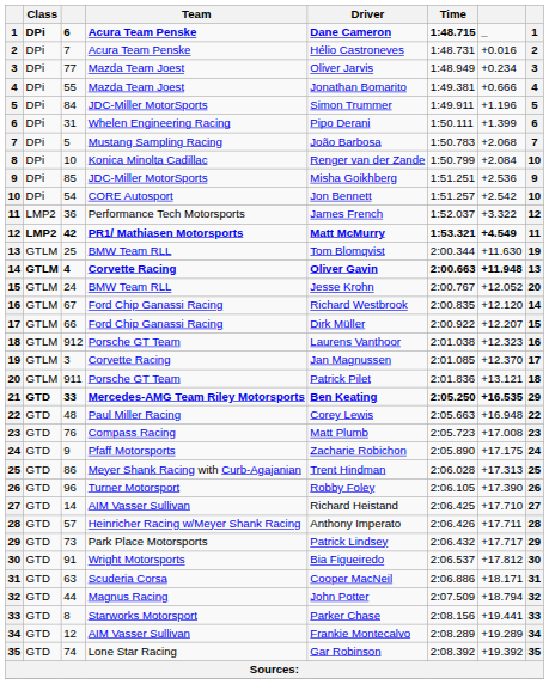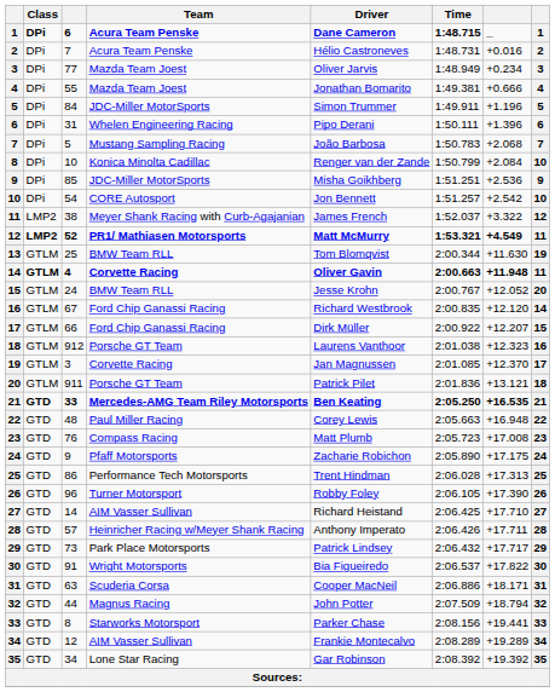row 7 | column 7: +1.399 -> +1.396
row 12 | column 3: 36 -> 38
row 12 | Team: Performance Tech Motorsports -> Meyer Shank Racing with Curb-Agajanian
row 13 | column 3: 42 -> 52
row 15 | column 8: 13 -> 11
row 22 | column 8: 29 -> 21
row 26 | Team: Meyer Shank Racing with Curb-Agajanian -> Performance Tech Motorsports
row 31 | column 7: +17.812 -> +17.822
row 36 | column 3: 74 -> 34
